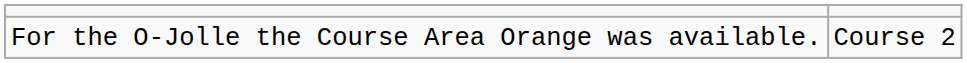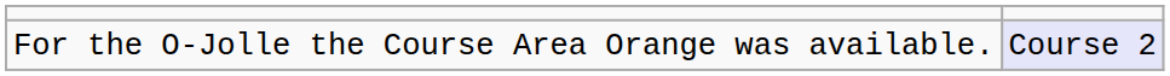For the O-Jolle the Course Area Orange was available. | column 2: no background -> lavender background
